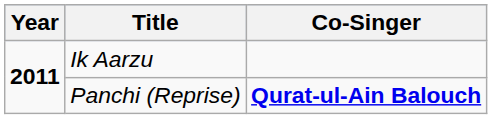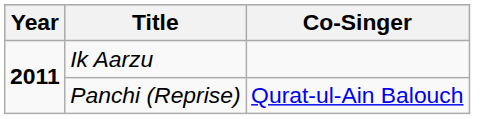Panchi (Reprise) | Co-Singer: bold -> normal
